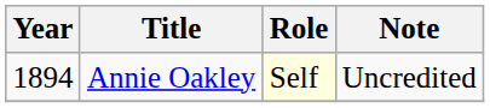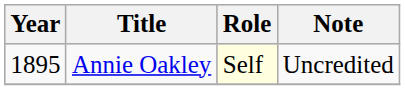Annie Oakley | Year: 1894 -> 1895
